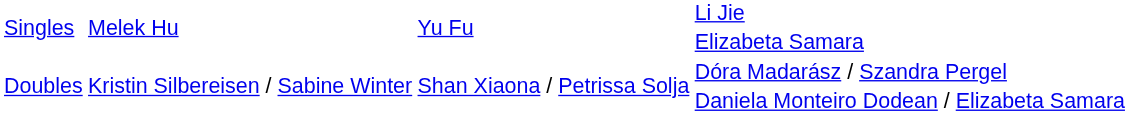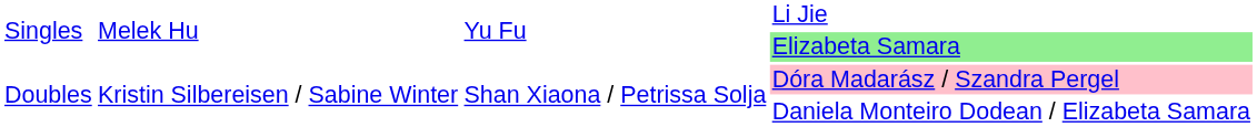Elizabeta Samara | column 4: no background -> lightgreen background
Dóra Madarász / Szandra Pergel | column 4: no background -> pink background
